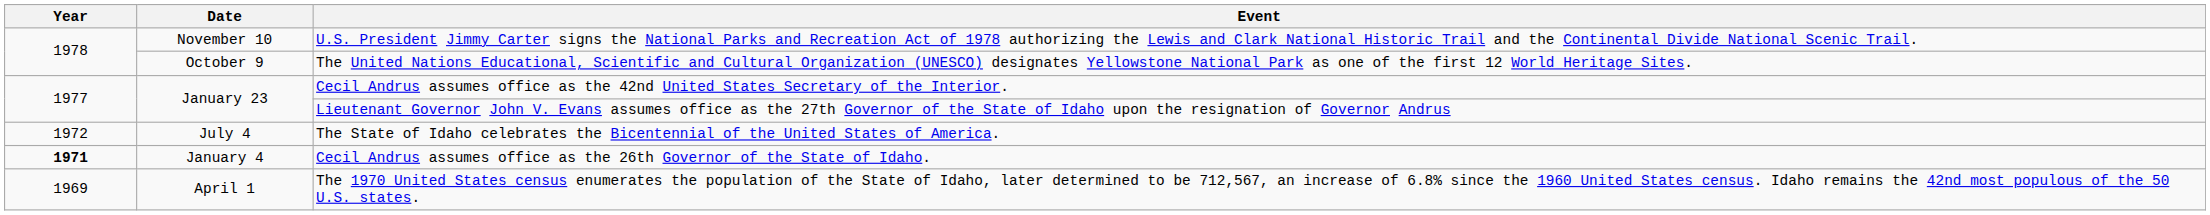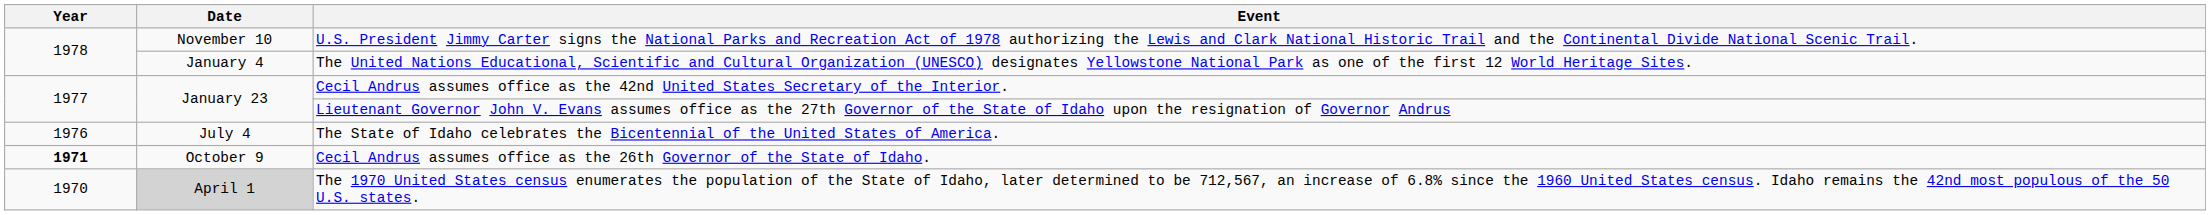row 3 | Date: October 9 -> January 4
row 6 | Year: 1972 -> 1976
row 7 | Date: January 4 -> October 9
row 8 | Year: 1969 -> 1970
row 8 | Date: no background -> lightgrey background
